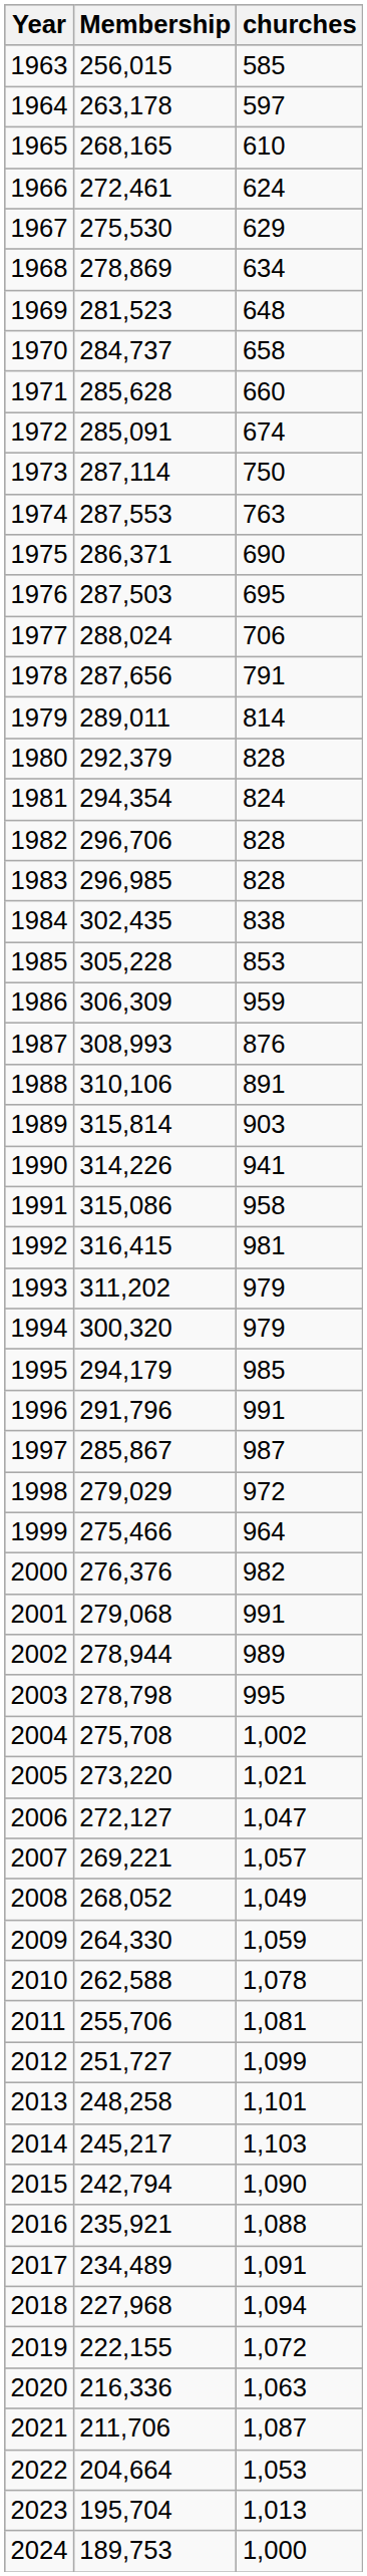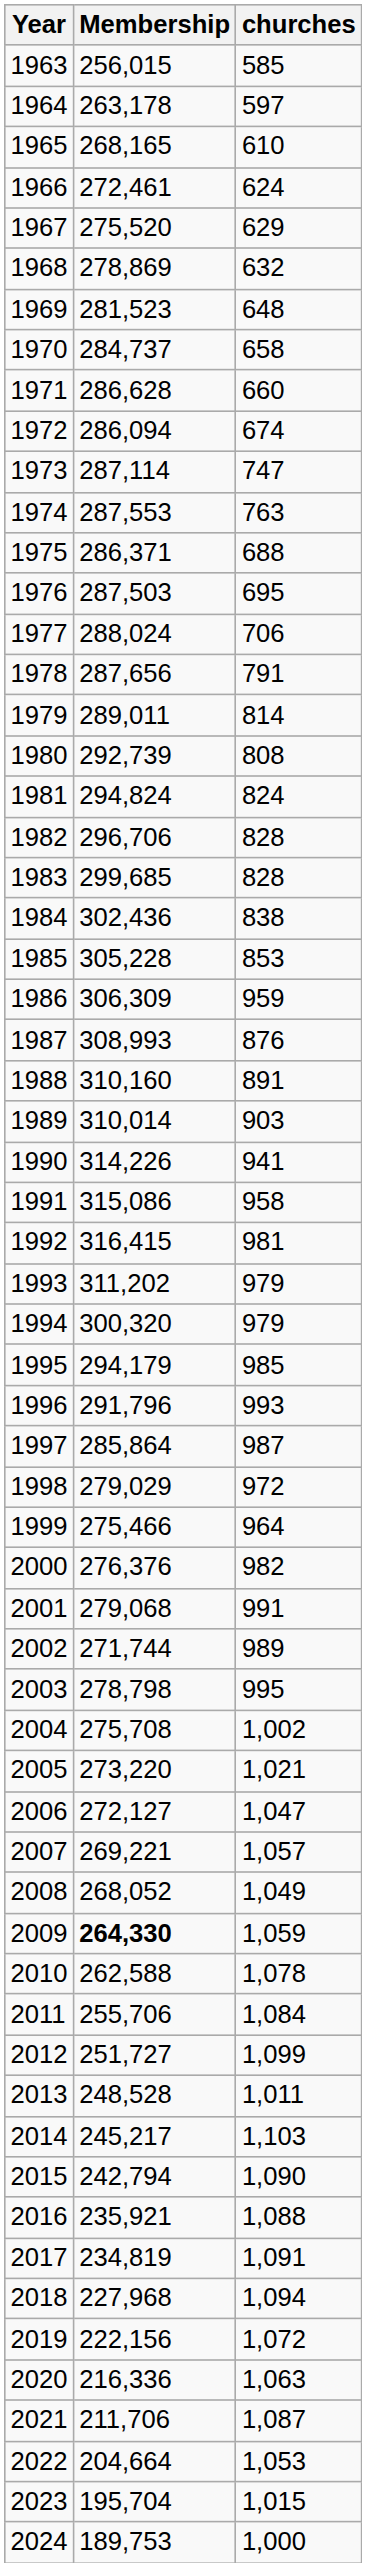1967 | Membership: 275,530 -> 275,520
1968 | churches: 634 -> 632
1971 | Membership: 285,628 -> 286,628
1972 | Membership: 285,091 -> 286,094
1973 | churches: 750 -> 747
1975 | churches: 690 -> 688
1980 | Membership: 292,379 -> 292,739
1980 | churches: 828 -> 808
1981 | Membership: 294,354 -> 294,824
1983 | Membership: 296,985 -> 299,685
1984 | Membership: 302,435 -> 302,436
1988 | Membership: 310,106 -> 310,160
1989 | Membership: 315,814 -> 310,014
1996 | churches: 991 -> 993
1997 | Membership: 285,867 -> 285,864
2002 | Membership: 278,944 -> 271,744
2009 | Membership: normal -> bold
2011 | churches: 1,081 -> 1,084
2013 | Membership: 248,258 -> 248,528
2013 | churches: 1,101 -> 1,011
2017 | Membership: 234,489 -> 234,819
2019 | Membership: 222,155 -> 222,156
2023 | churches: 1,013 -> 1,015
